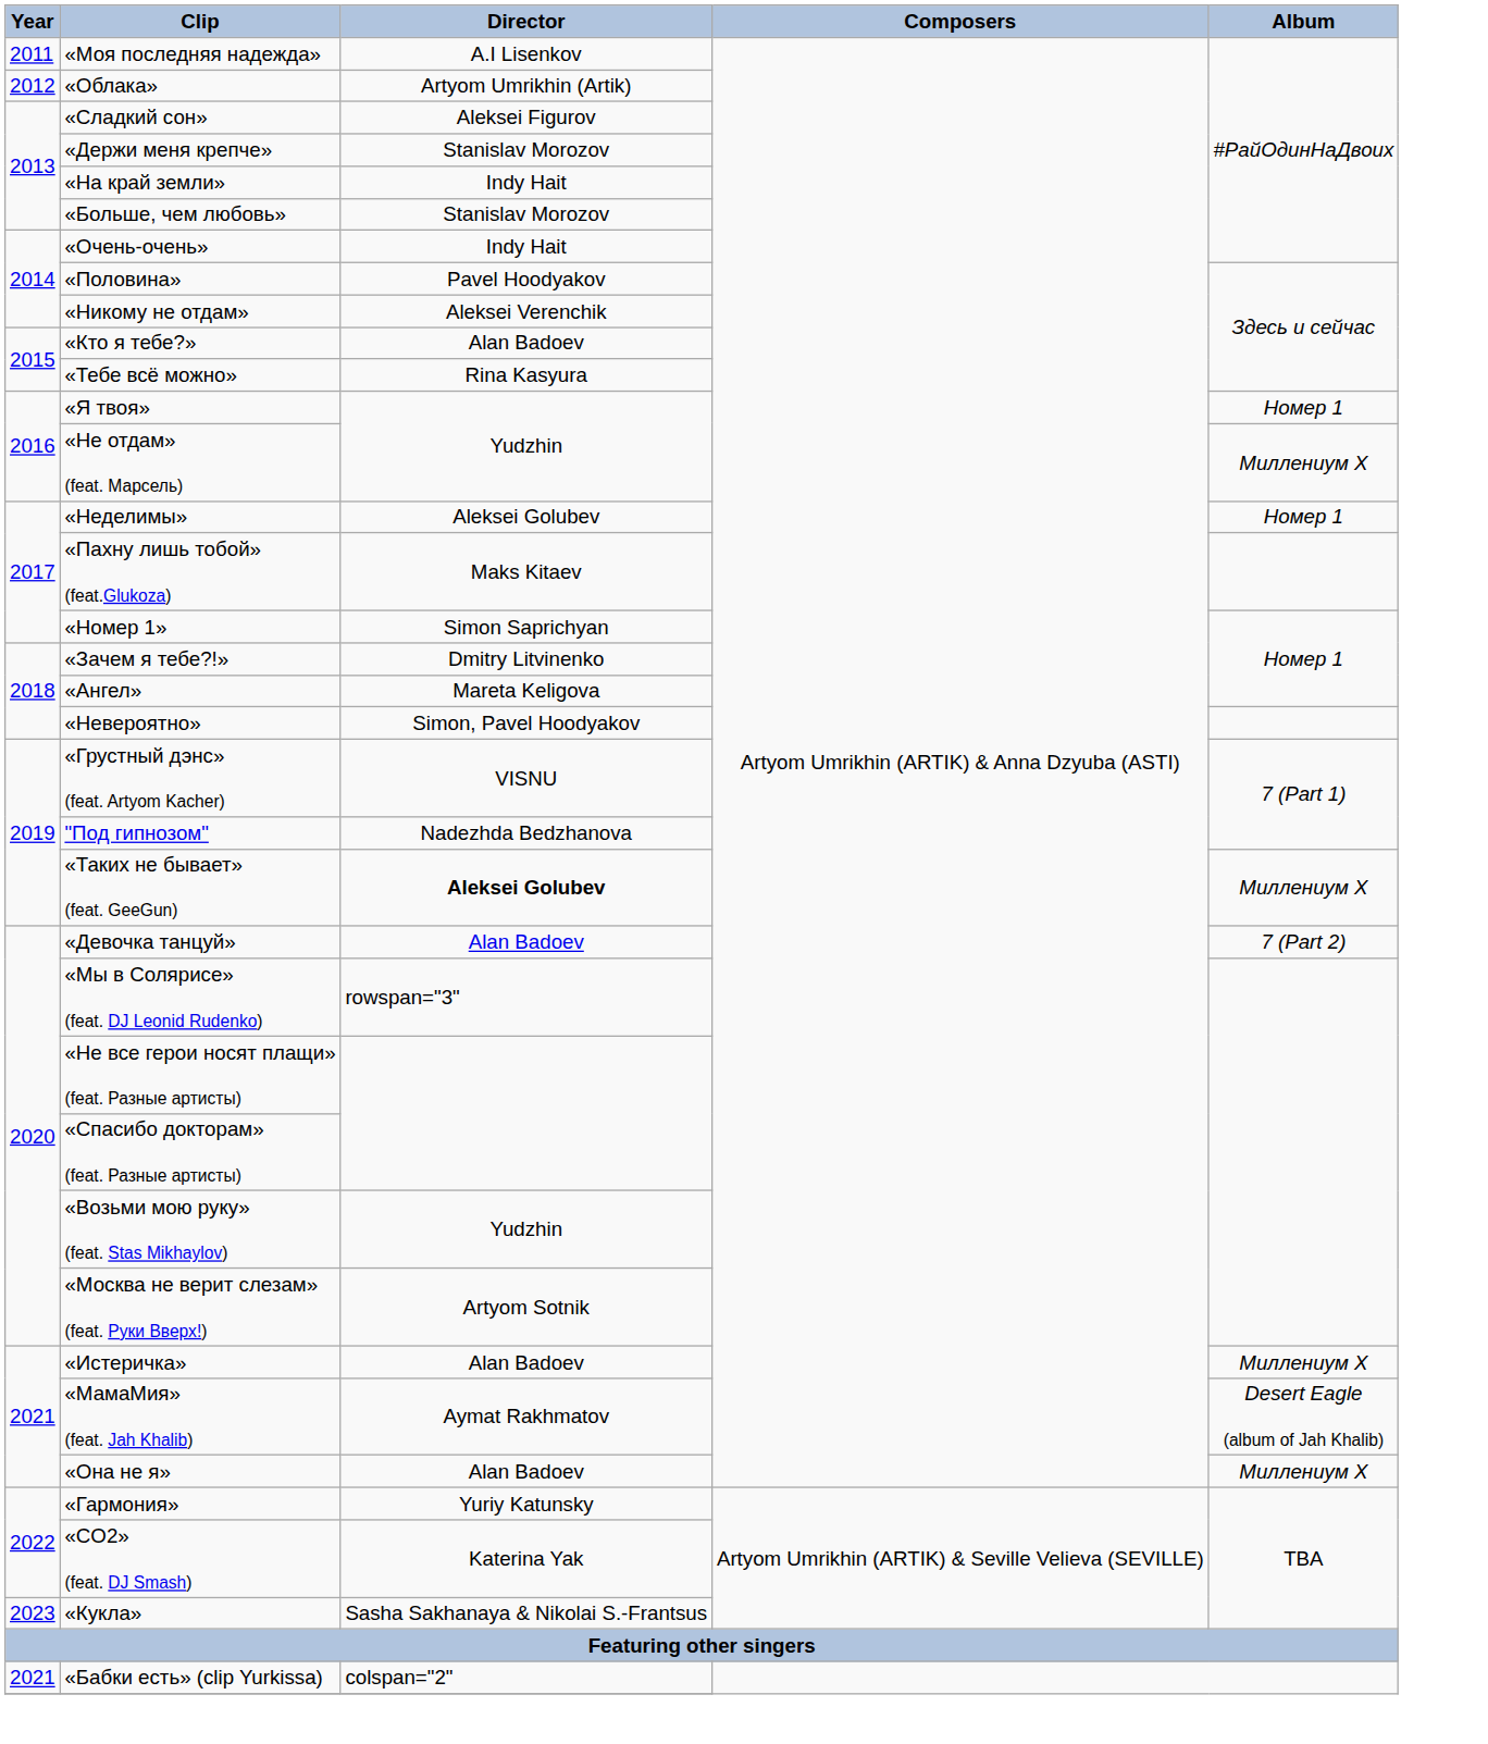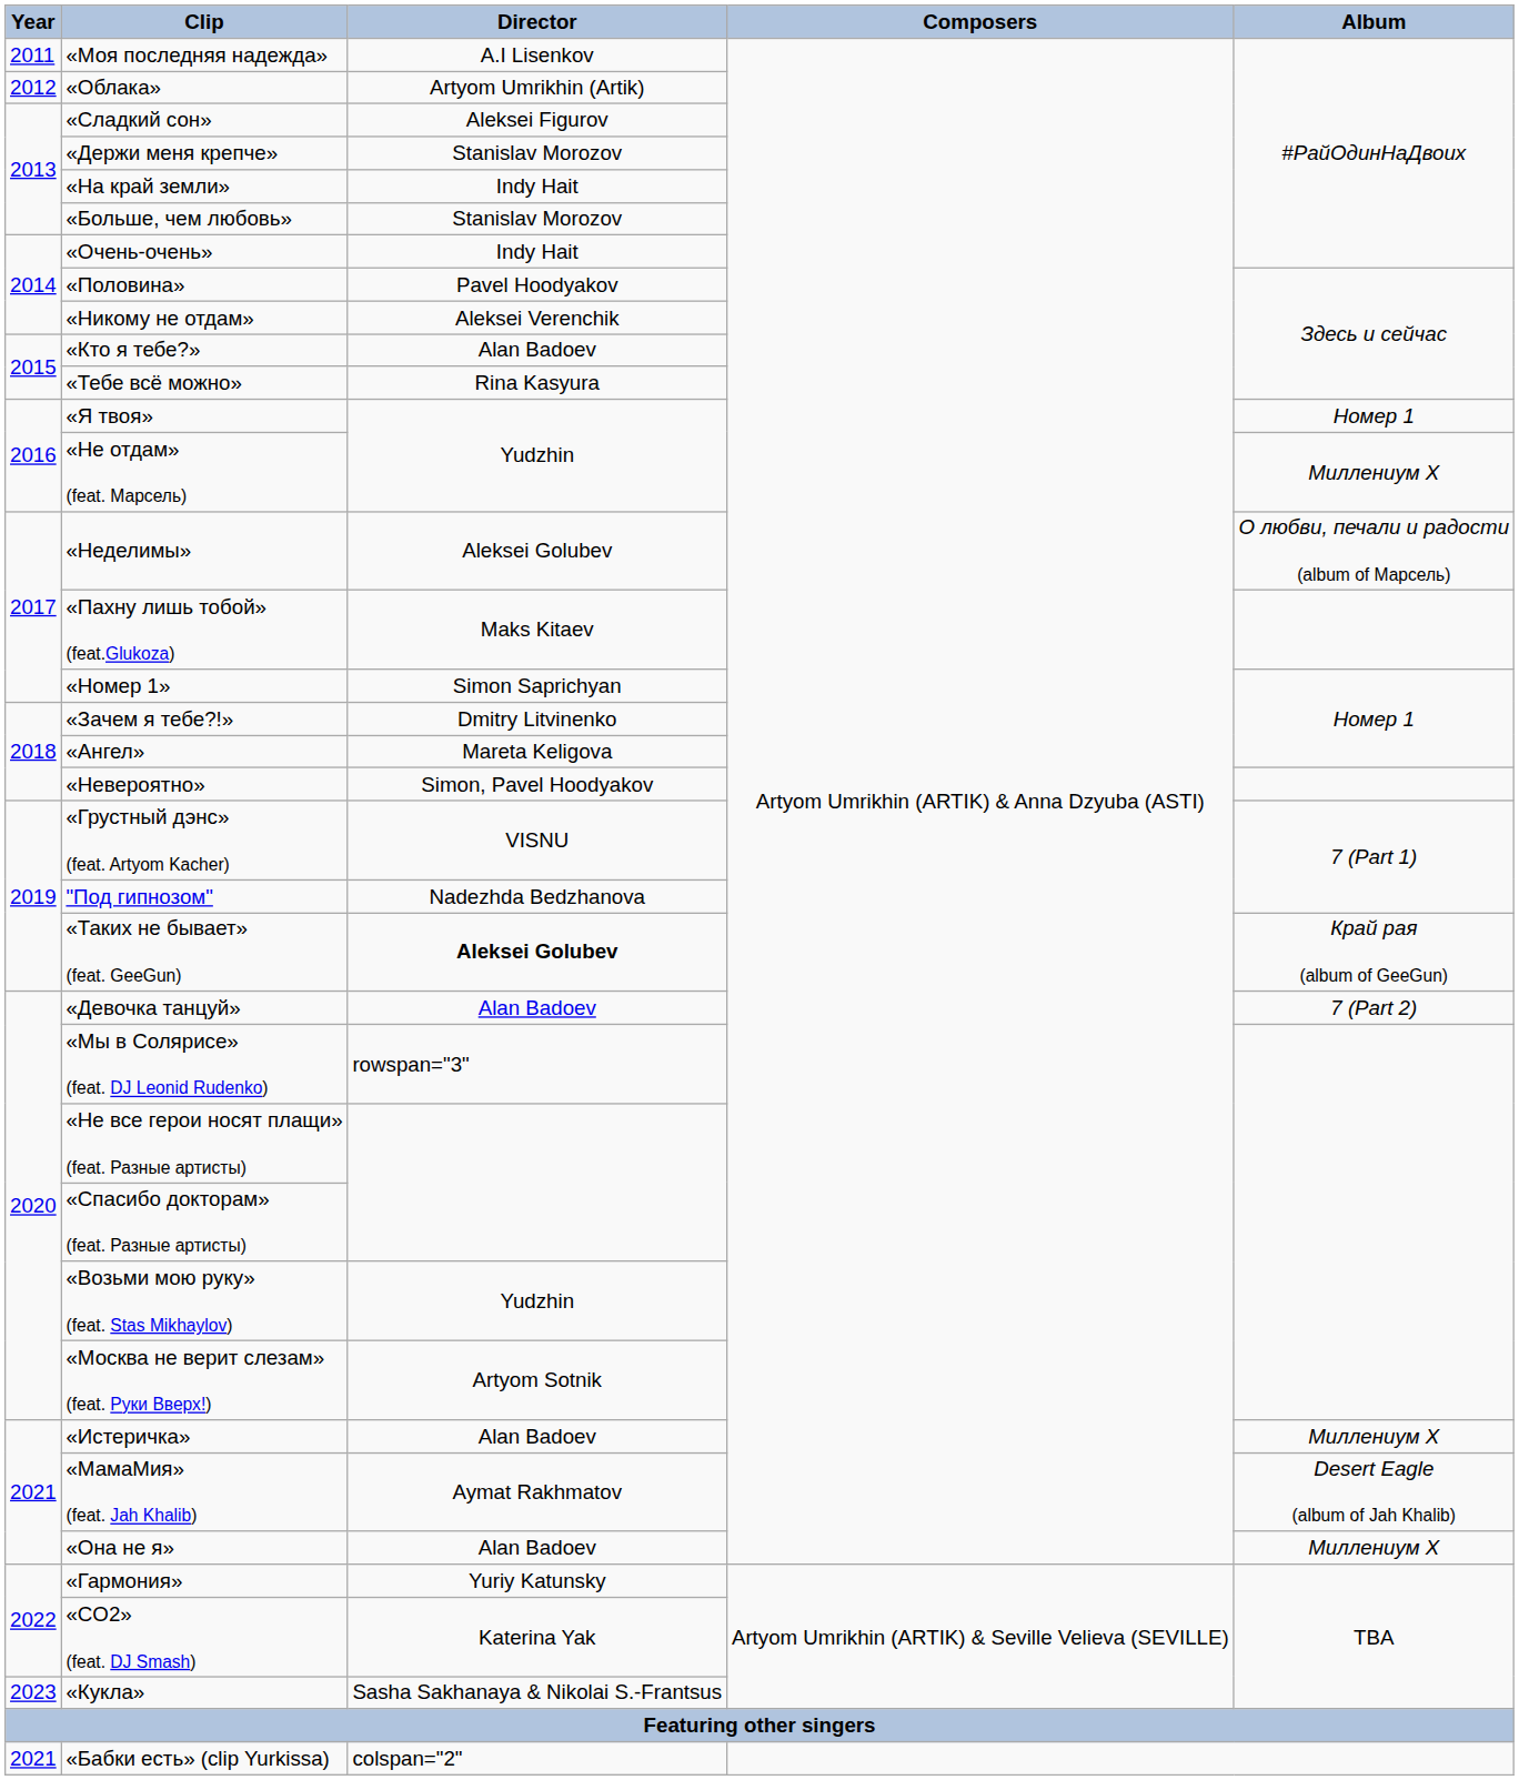«Неделимы» | Album: Номер 1 -> О любви, печали и радости (album of Марсель)
«Таких не бывает» (feat. GeeGun) | Album: Миллениум Х -> Край рая (album of GeeGun)
